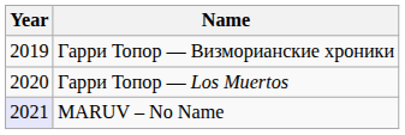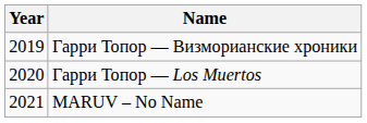MARUV – No Name | Year: lavender background -> no background
